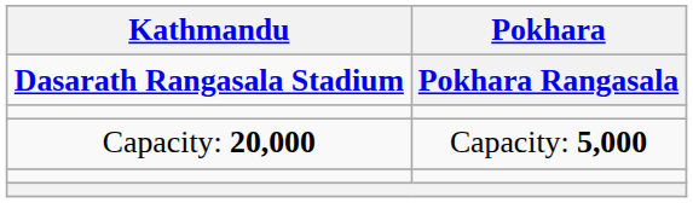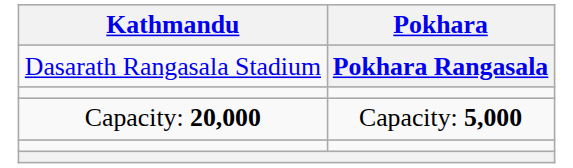row 2 | Kathmandu: bold -> normal
